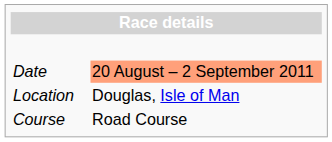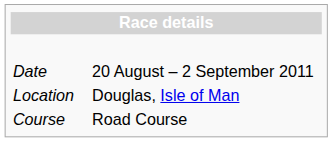Date | column 2: lightsalmon background -> no background
